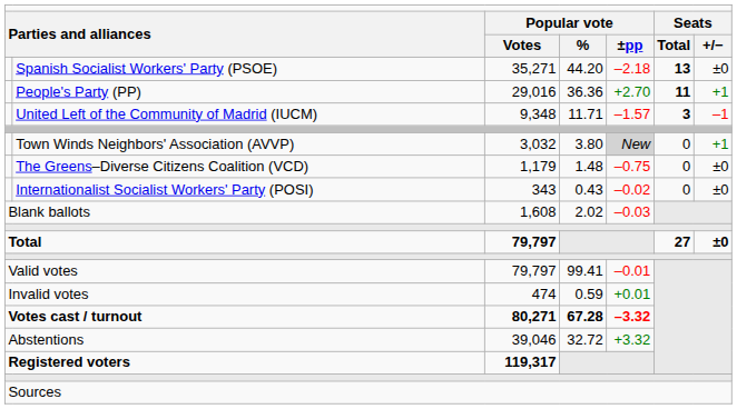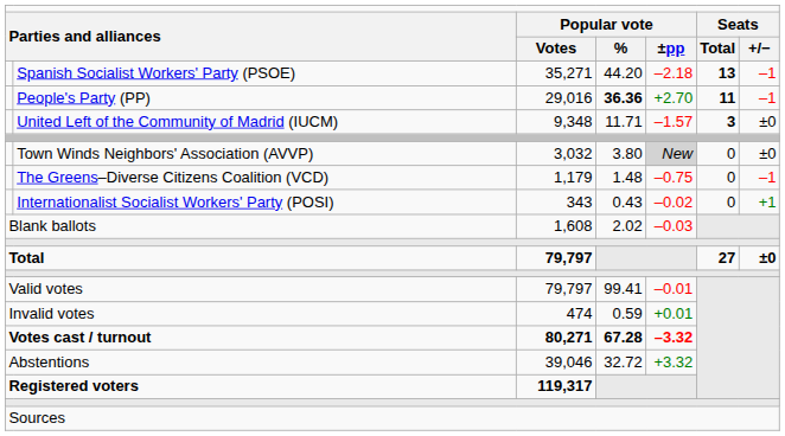Spanish Socialist Workers' Party (PSOE) | column 7: ±0 -> –1
People's Party (PP) | column 4: normal -> bold
People's Party (PP) | column 7: +1 -> –1
United Left of the Community of Madrid (IUCM) | column 7: –1 -> ±0
Town Winds Neighbors' Association (AVVP) | column 7: +1 -> ±0
The Greens–Diverse Citizens Coalition (VCD) | column 7: ±0 -> –1
Internationalist Socialist Workers' Party (POSI) | column 7: ±0 -> +1
